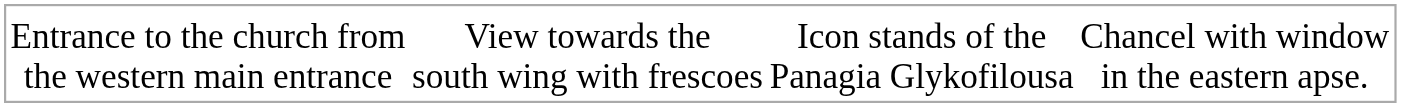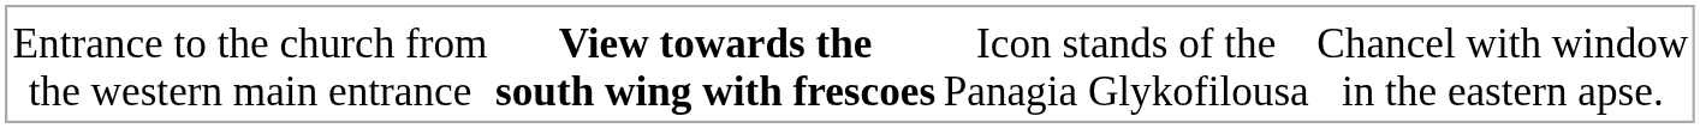Entrance to the church from the western main entrance | column 2: normal -> bold
